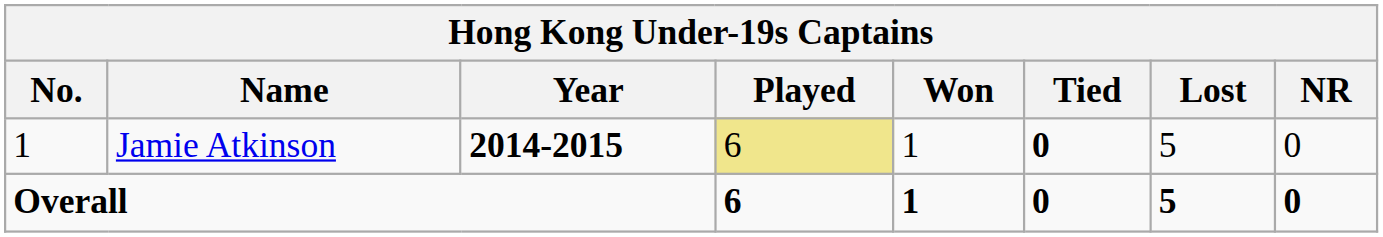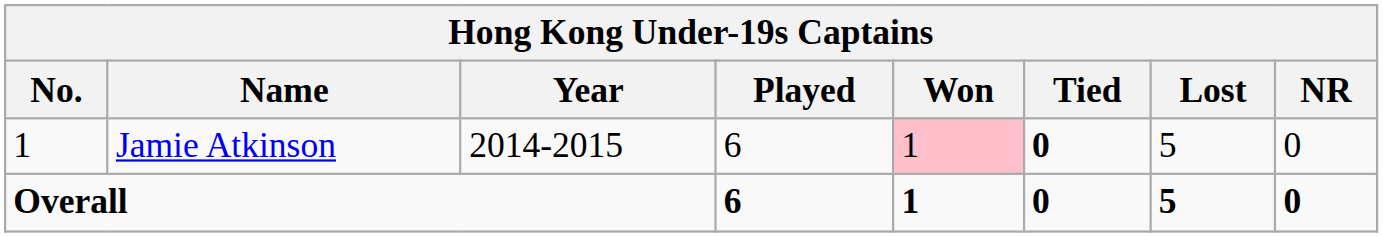row 3 | Year: bold -> normal
row 3 | Played: khaki background -> no background
row 3 | Won: no background -> pink background
